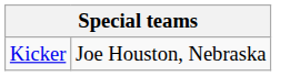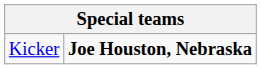Kicker | column 2: normal -> bold
